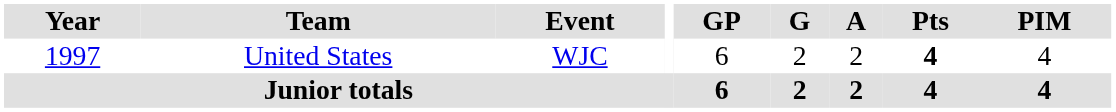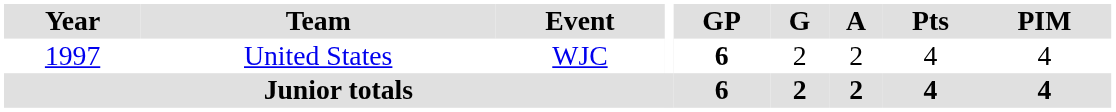United States | GP: normal -> bold
United States | Pts: bold -> normal
